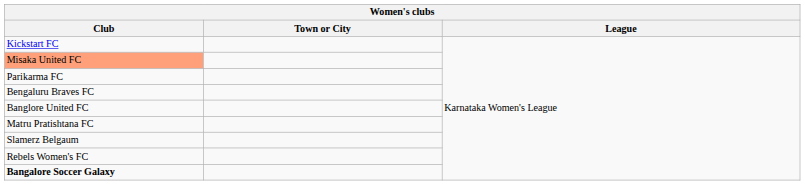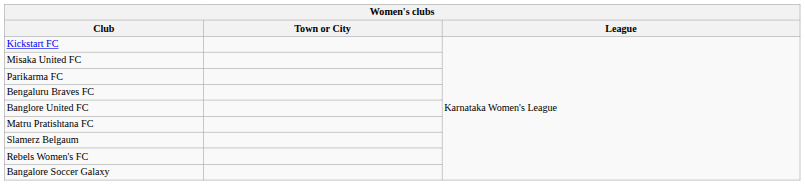Misaka United FC | Club: lightsalmon background -> no background
Bangalore Soccer Galaxy | Club: bold -> normal
